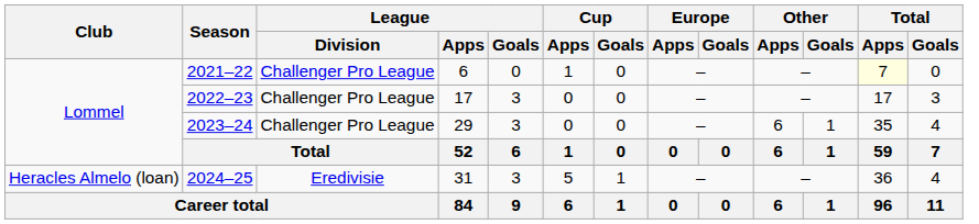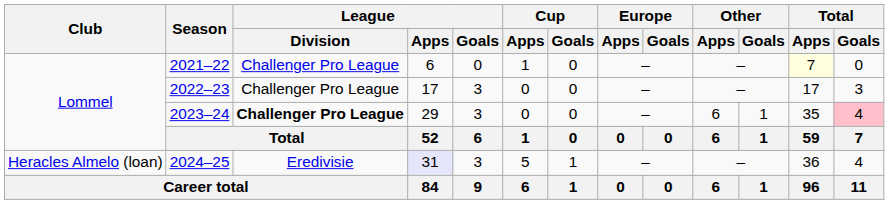2023–24 | League / Division: normal -> bold
2023–24 | Total / Goals: no background -> pink background
2024–25 | League / Apps: no background -> lavender background
